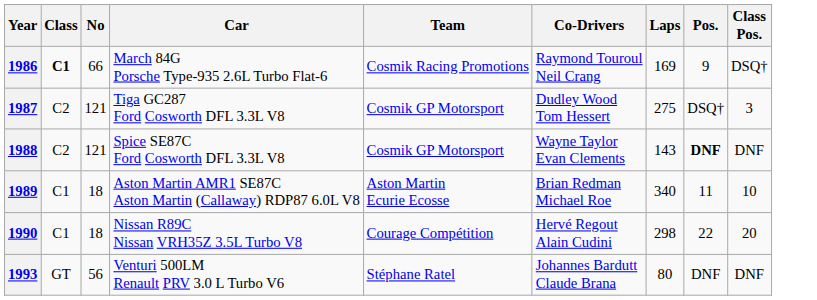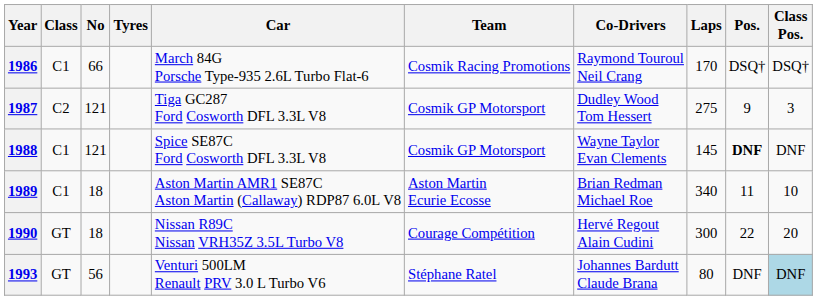+ column: Tyres
1986 | Class: bold -> normal
1986 | Laps: 169 -> 170
1986 | Pos.: 9 -> DSQ†
1987 | Pos.: DSQ† -> 9
1988 | Class: C2 -> C1
1988 | Laps: 143 -> 145
1990 | Class: C1 -> GT
1990 | Laps: 298 -> 300
1993 | Class Pos.: no background -> lightblue background
